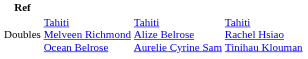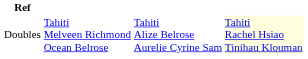Doubles | column 4: no background -> lightyellow background
